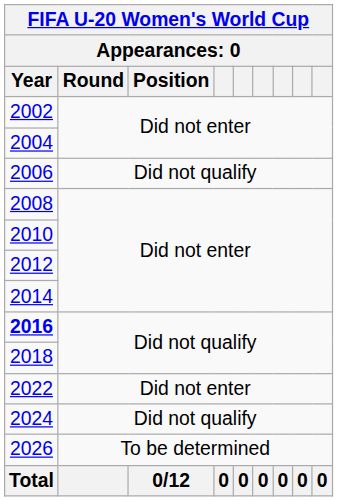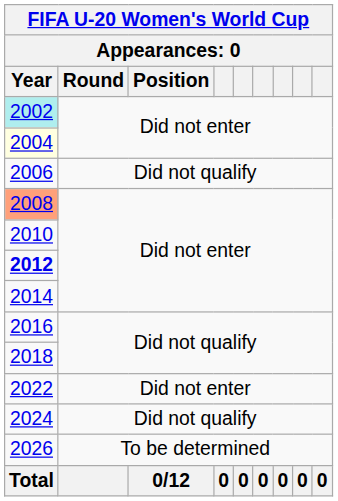2002 | Year: no background -> paleturquoise background
2004 | Year: no background -> lightyellow background
2008 | Year: no background -> lightsalmon background
2012 | Year: normal -> bold
2016 | Year: bold -> normal
